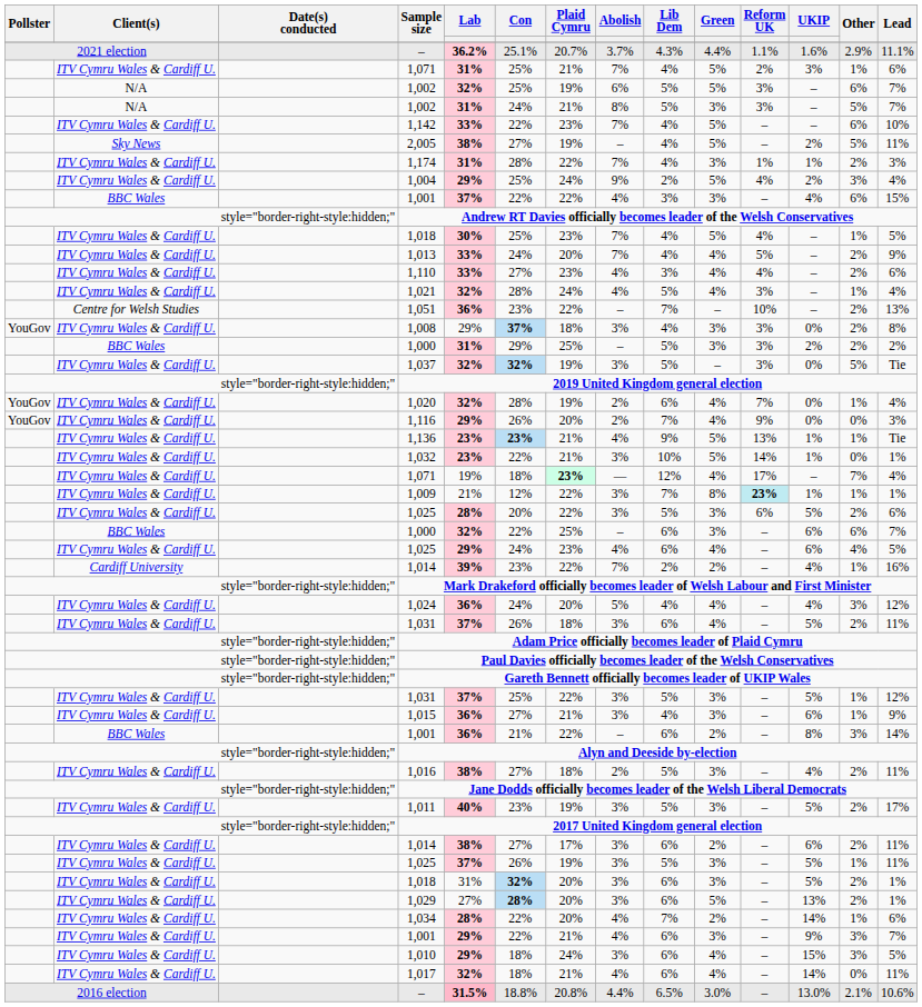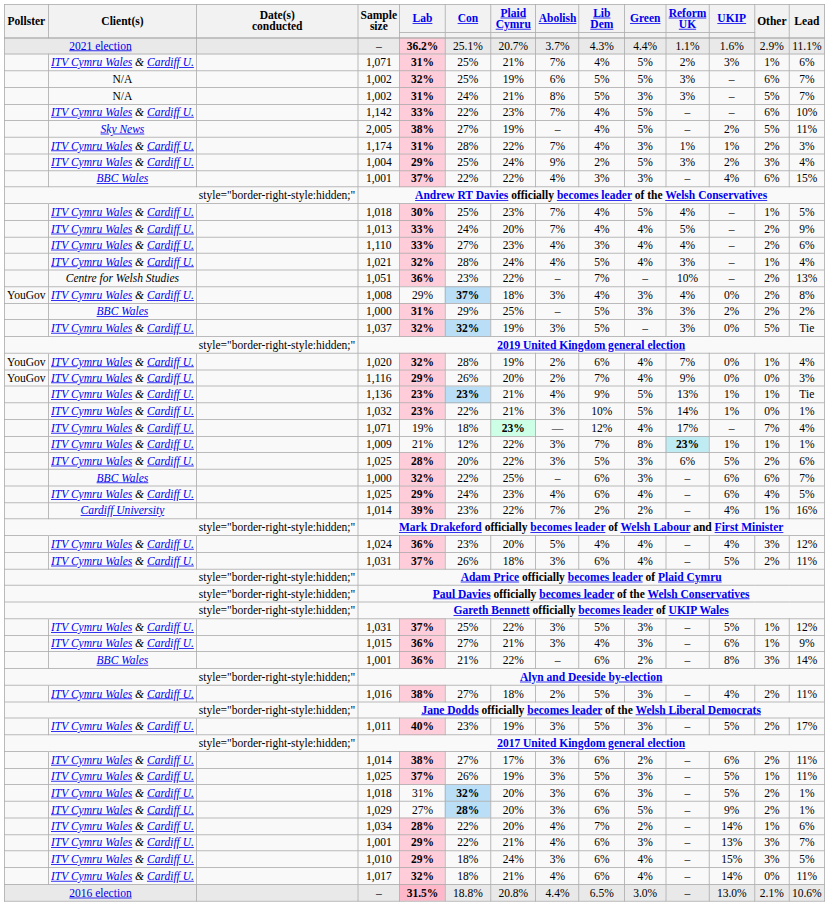1,004 | Reform UK: 4% -> 3%
1,008 | Reform UK: 3% -> 4%
1,024 | Con: 24% -> 23%
1,029 | UKIP: 13% -> 9%
ITV Cymru Wales & Cardiff U. / 1,001 | UKIP: 9% -> 13%
